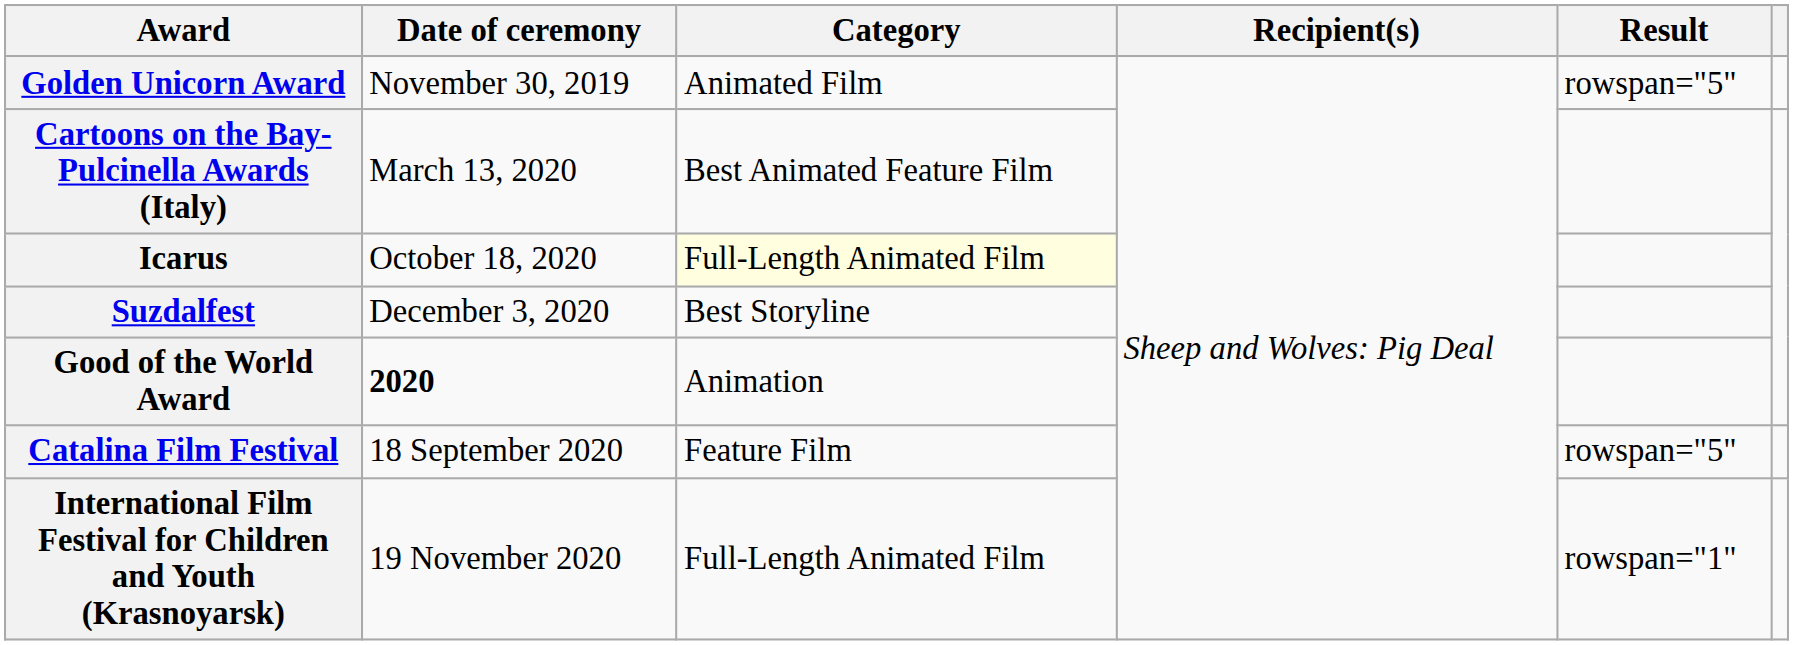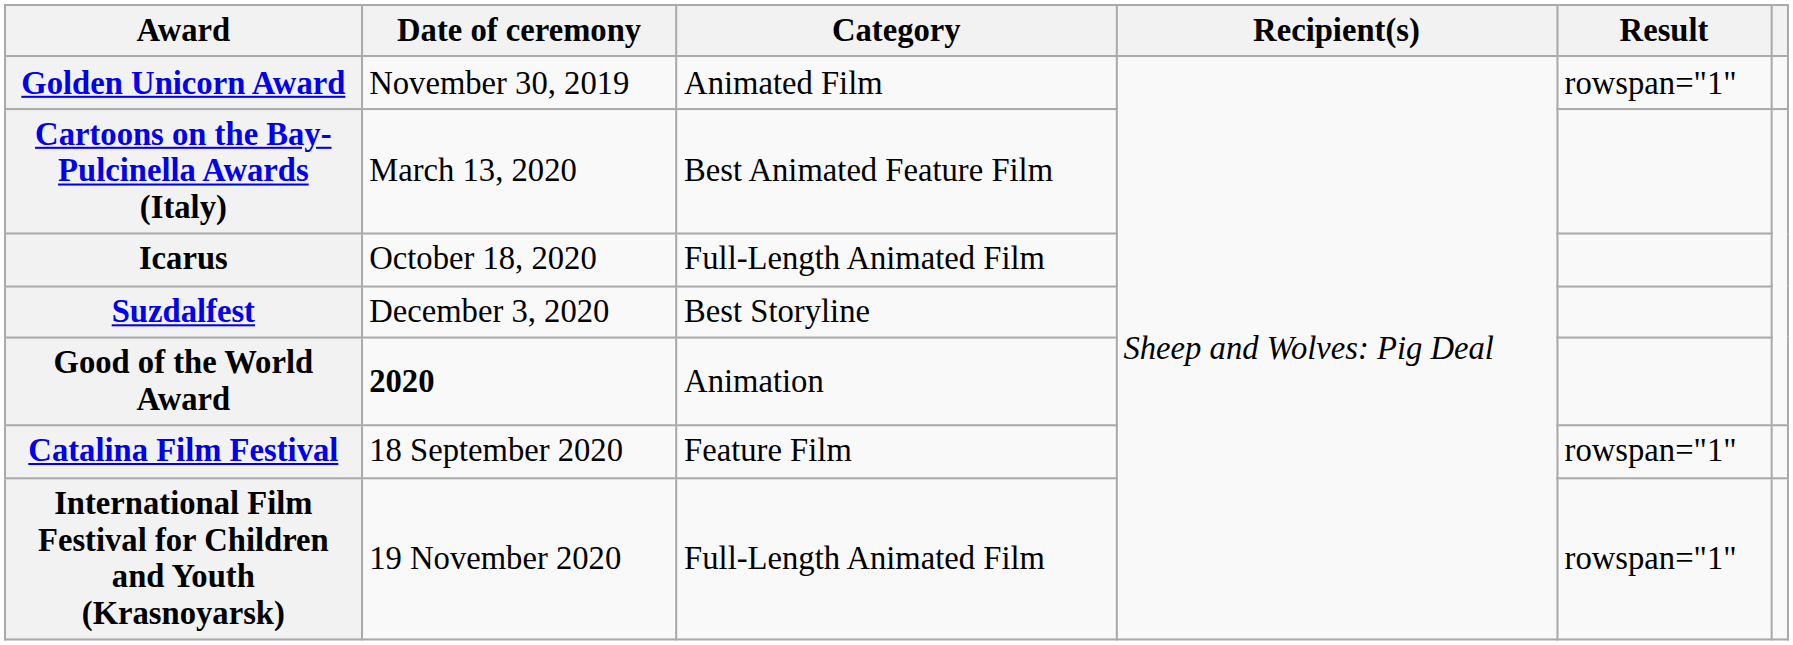Golden Unicorn Award | Result: rowspan="5" -> rowspan="1"
Icarus | Category: lightyellow background -> no background
Catalina Film Festival | Result: rowspan="5" -> rowspan="1"
